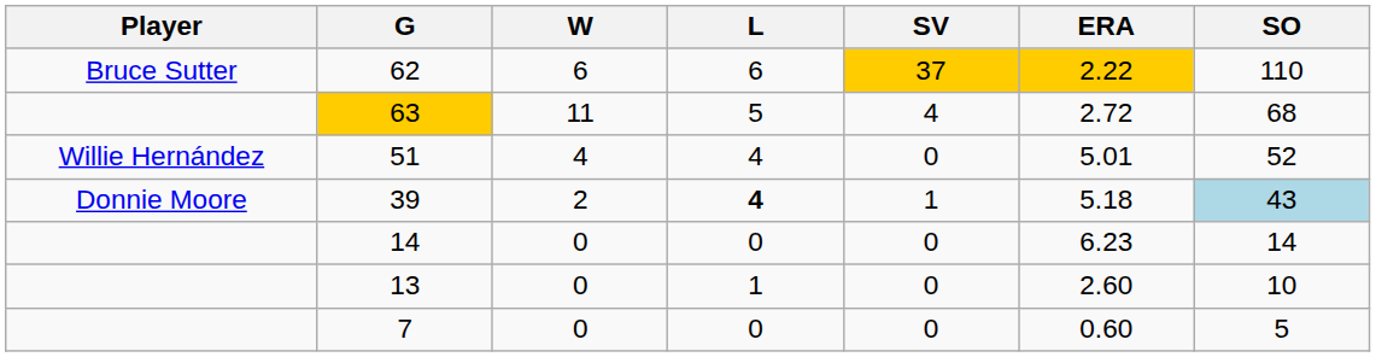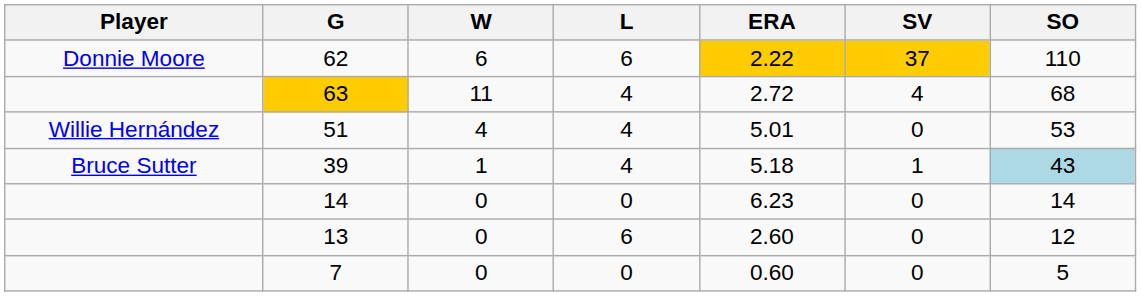columns swapped: SV <-> ERA
62 | Player: Bruce Sutter -> Donnie Moore
63 | L: 5 -> 4
51 | SO: 52 -> 53
39 | Player: Donnie Moore -> Bruce Sutter
39 | W: 2 -> 1
39 | L: bold -> normal
13 | L: 1 -> 6
13 | SO: 10 -> 12
